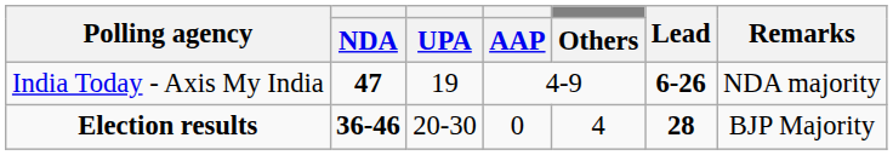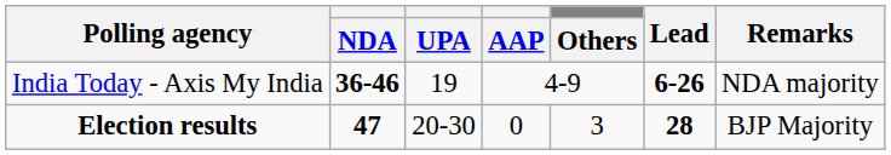India Today - Axis My India | NDA: 47 -> 36-46
Election results | NDA: 36-46 -> 47
Election results | Others: 4 -> 3
